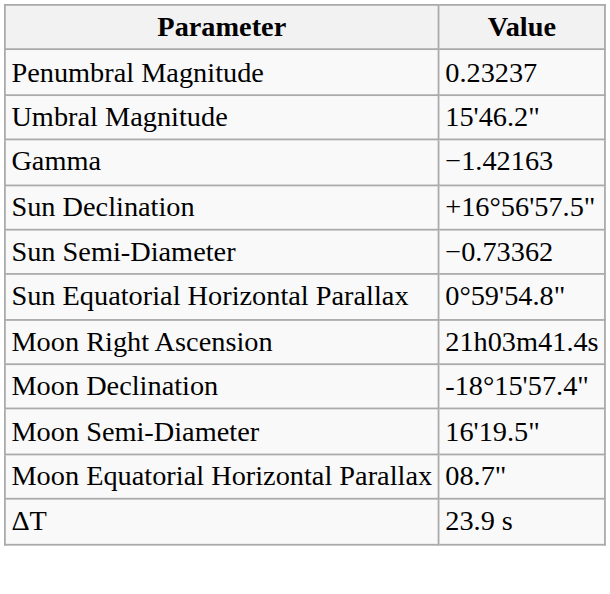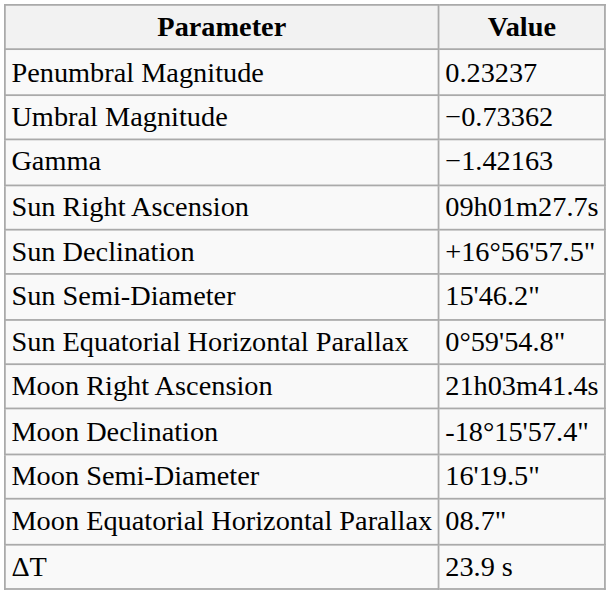Umbral Magnitude | Value: 15'46.2" -> −0.73362
+ row: Sun Right Ascension | 09h01m27.7s
Sun Semi-Diameter | Value: −0.73362 -> 15'46.2"
